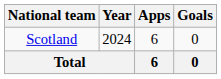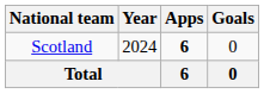Scotland | Apps: normal -> bold
